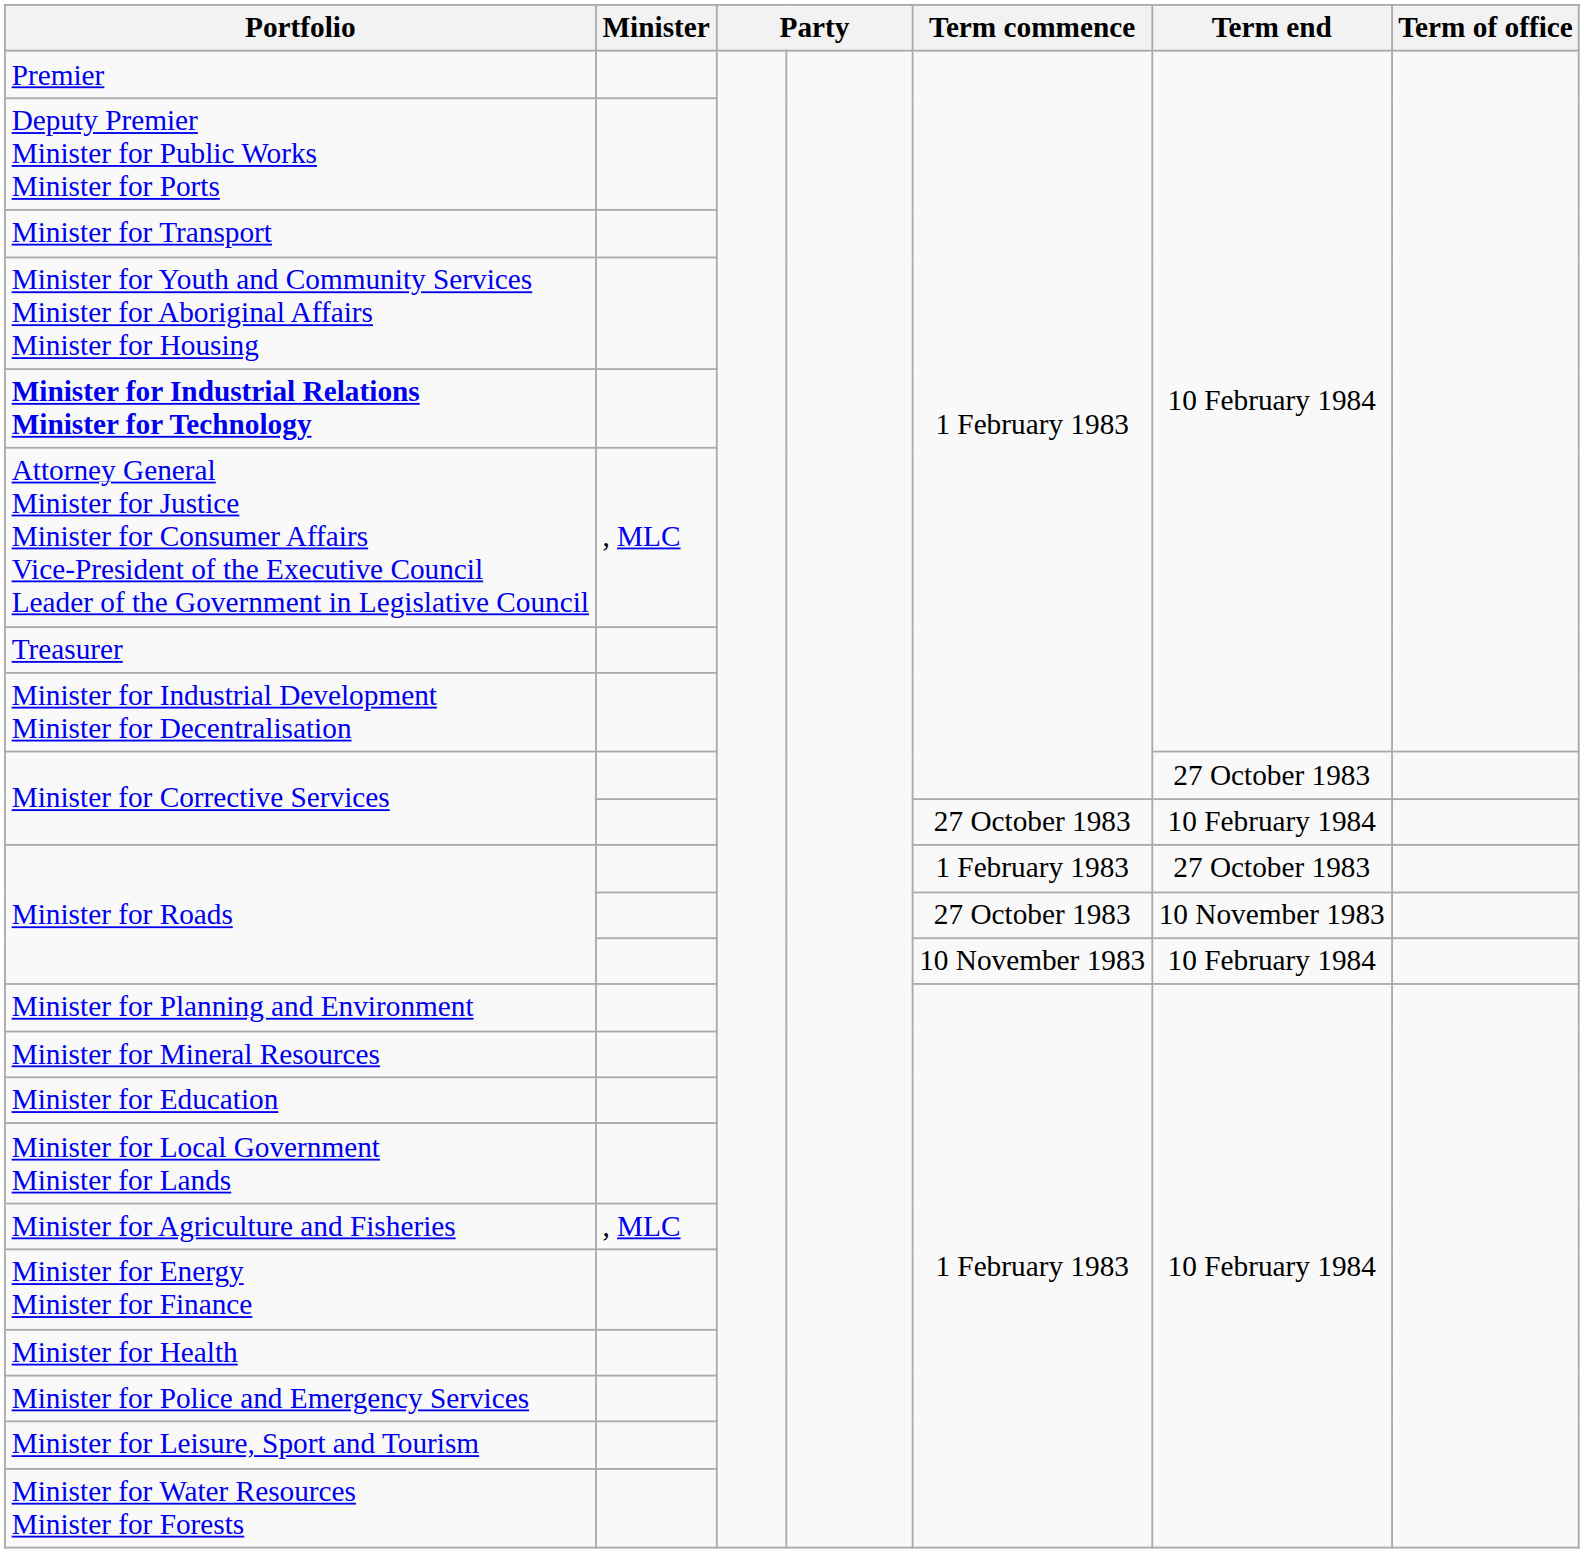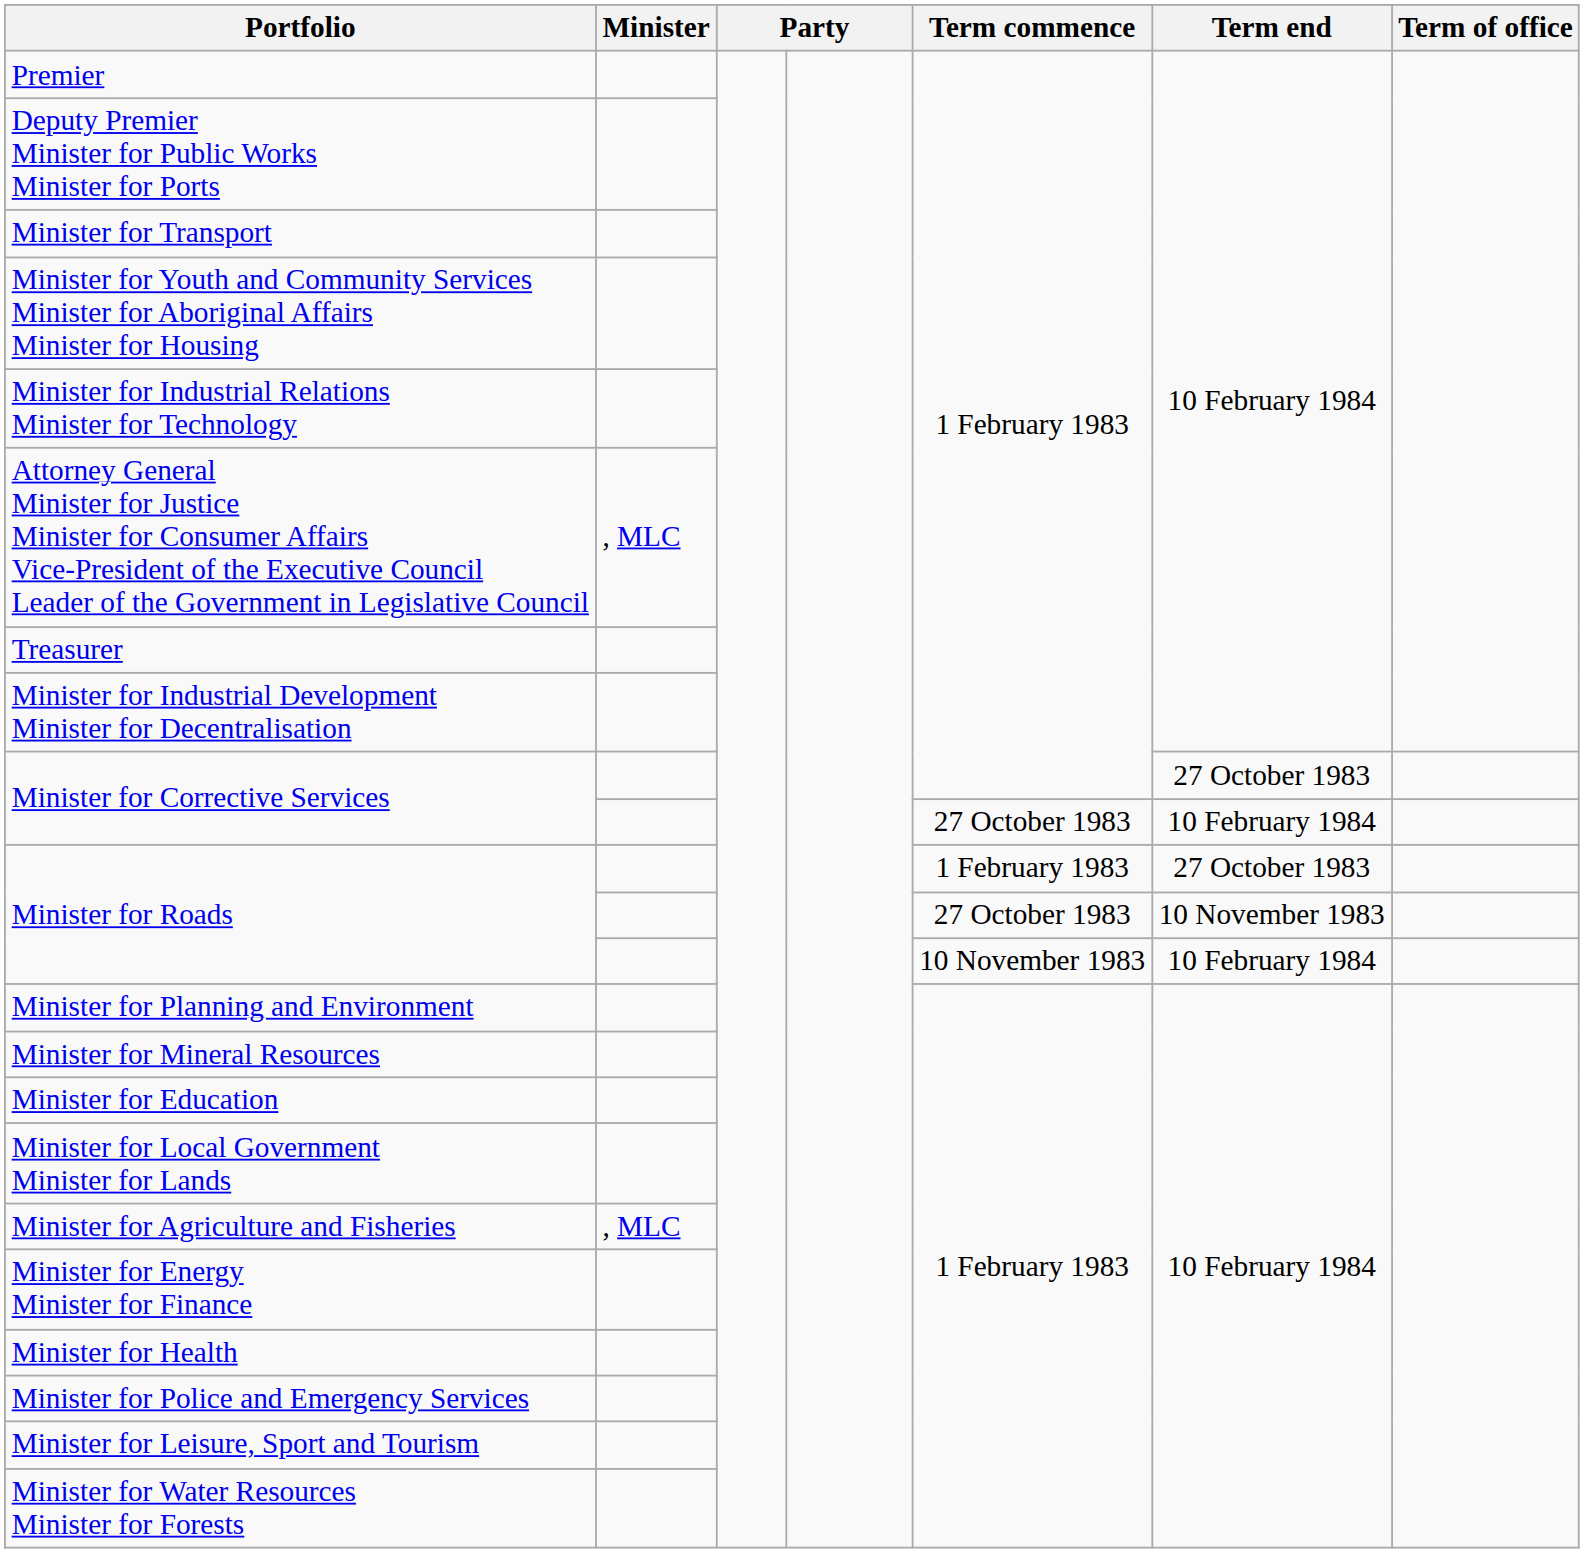Minister for Industrial Relations Minister for Technology | Portfolio: bold -> normal
